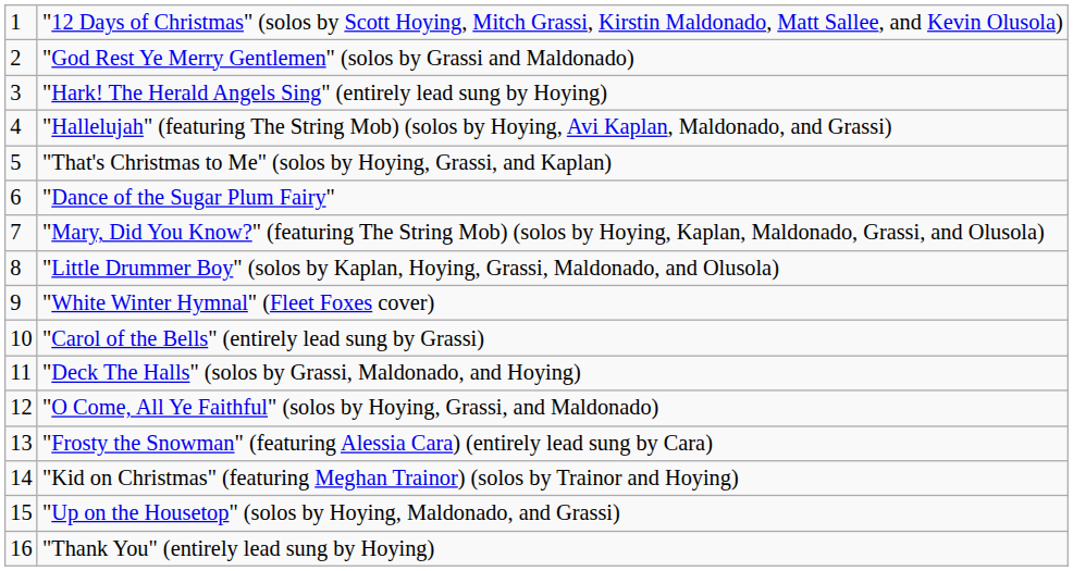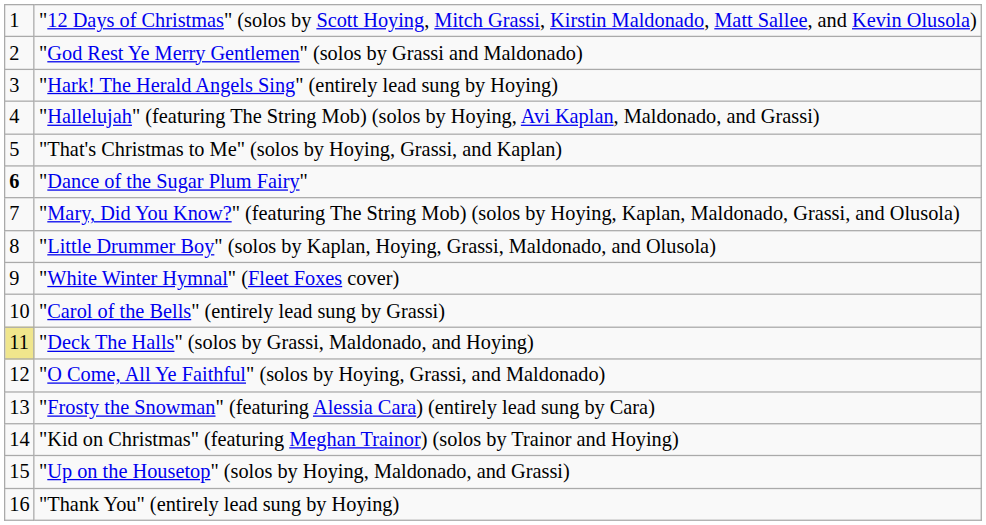"Dance of the Sugar Plum Fairy" | column 1: normal -> bold
"Deck The Halls" (solos by Grassi, Maldonado, and Hoying) | column 1: no background -> khaki background
